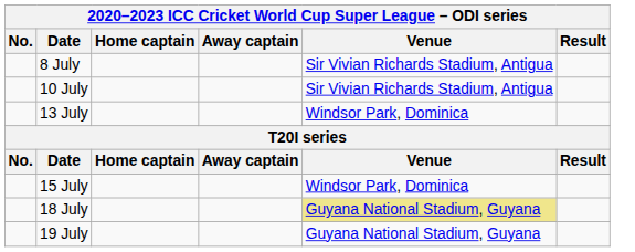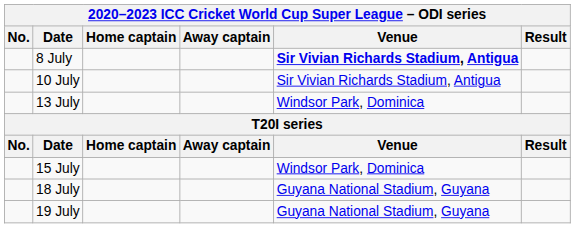8 July | Venue: normal -> bold
18 July | Venue: khaki background -> no background
